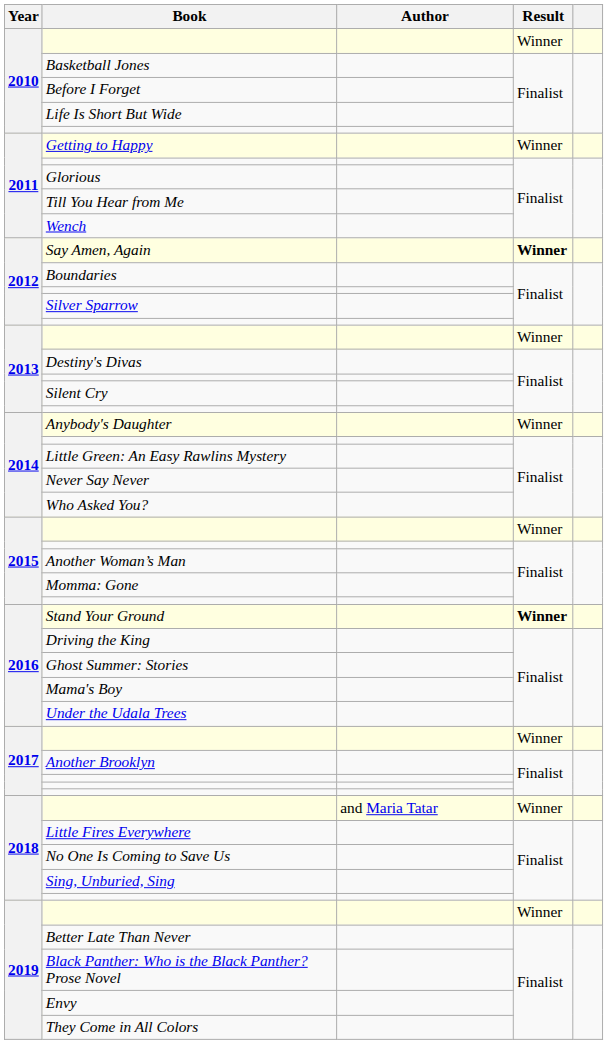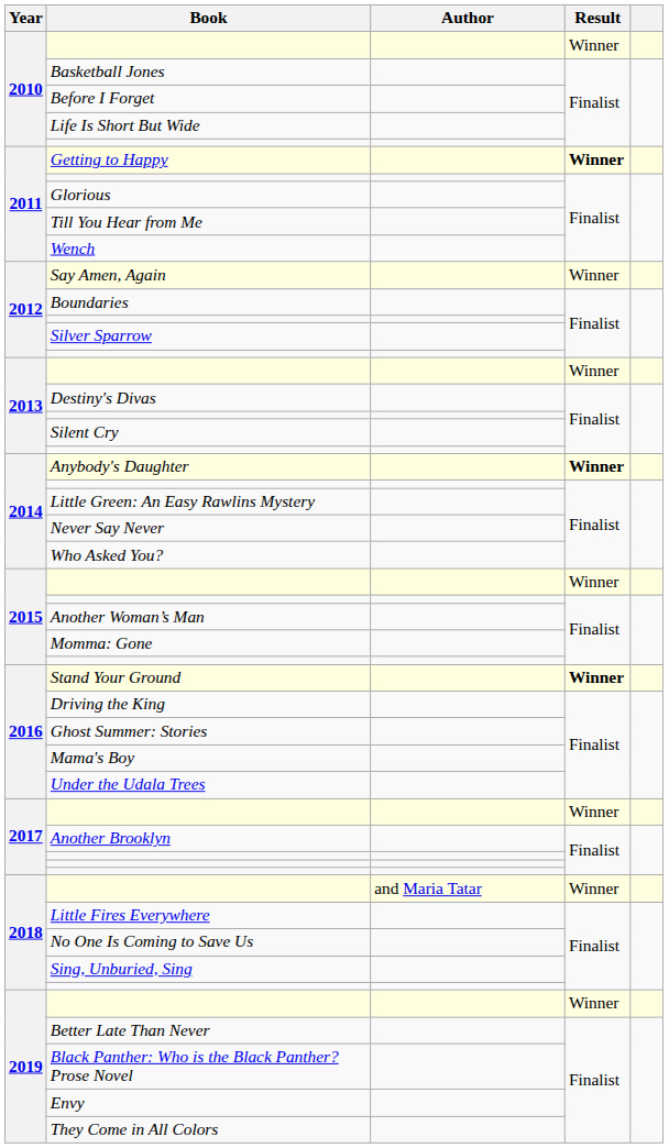Getting to Happy | Result: normal -> bold
Say Amen, Again | Result: bold -> normal
Anybody's Daughter | Result: normal -> bold
